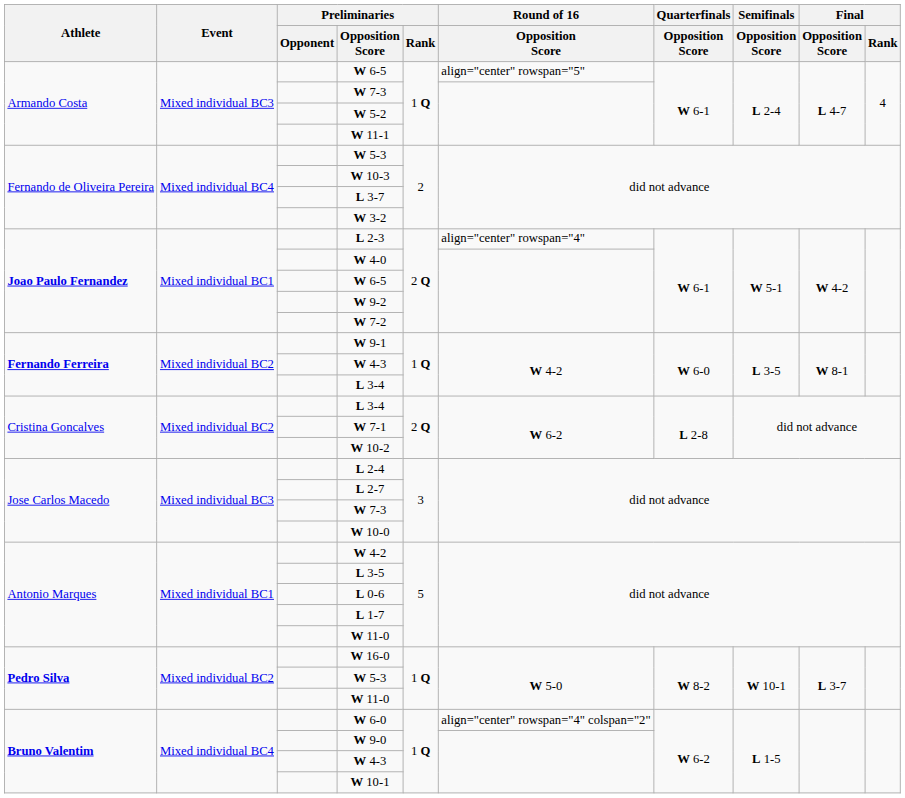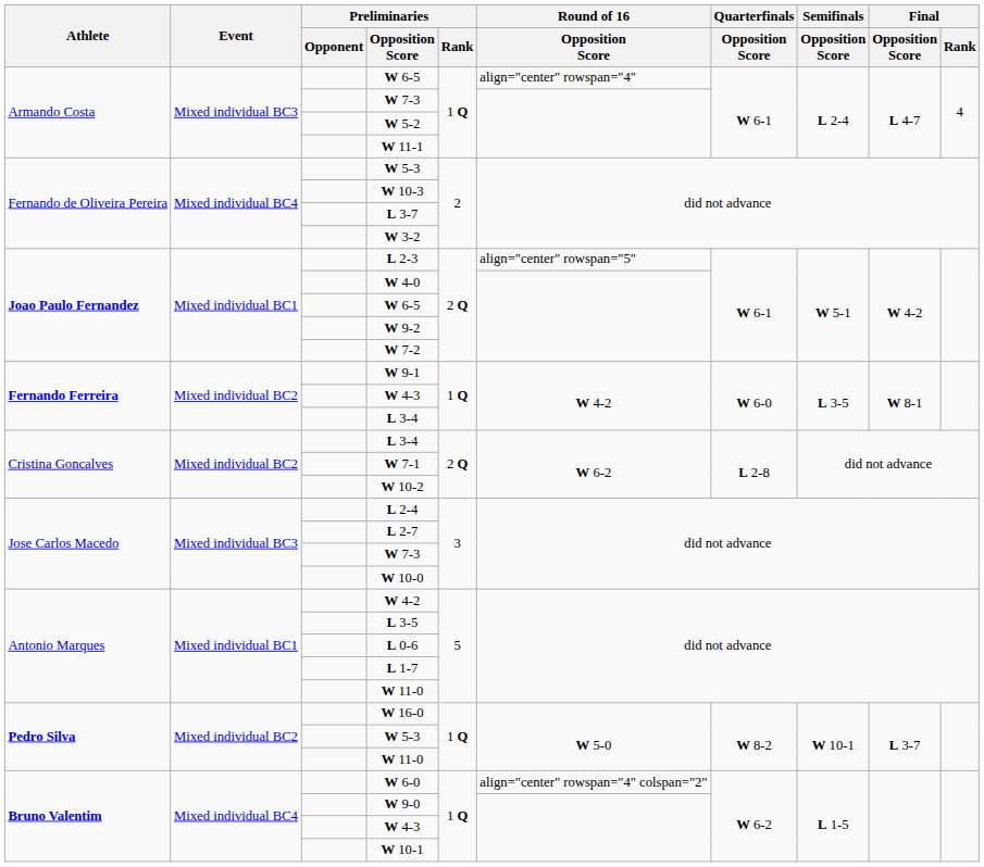Armando Costa / W 6-5 | Round of 16 / Opposition Score: align="center" rowspan="5" -> align="center" rowspan="4"
L 2-3 | Round of 16 / Opposition Score: align="center" rowspan="4" -> align="center" rowspan="5"
